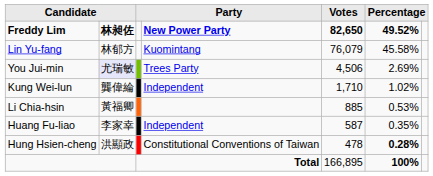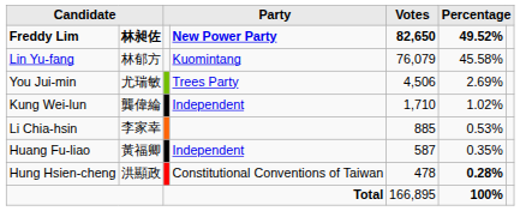You Jui-min | column 2: lavender background -> no background
Li Chia-hsin | column 2: 黃福卿 -> 李家幸
Huang Fu-liao | column 2: 李家幸 -> 黃福卿
